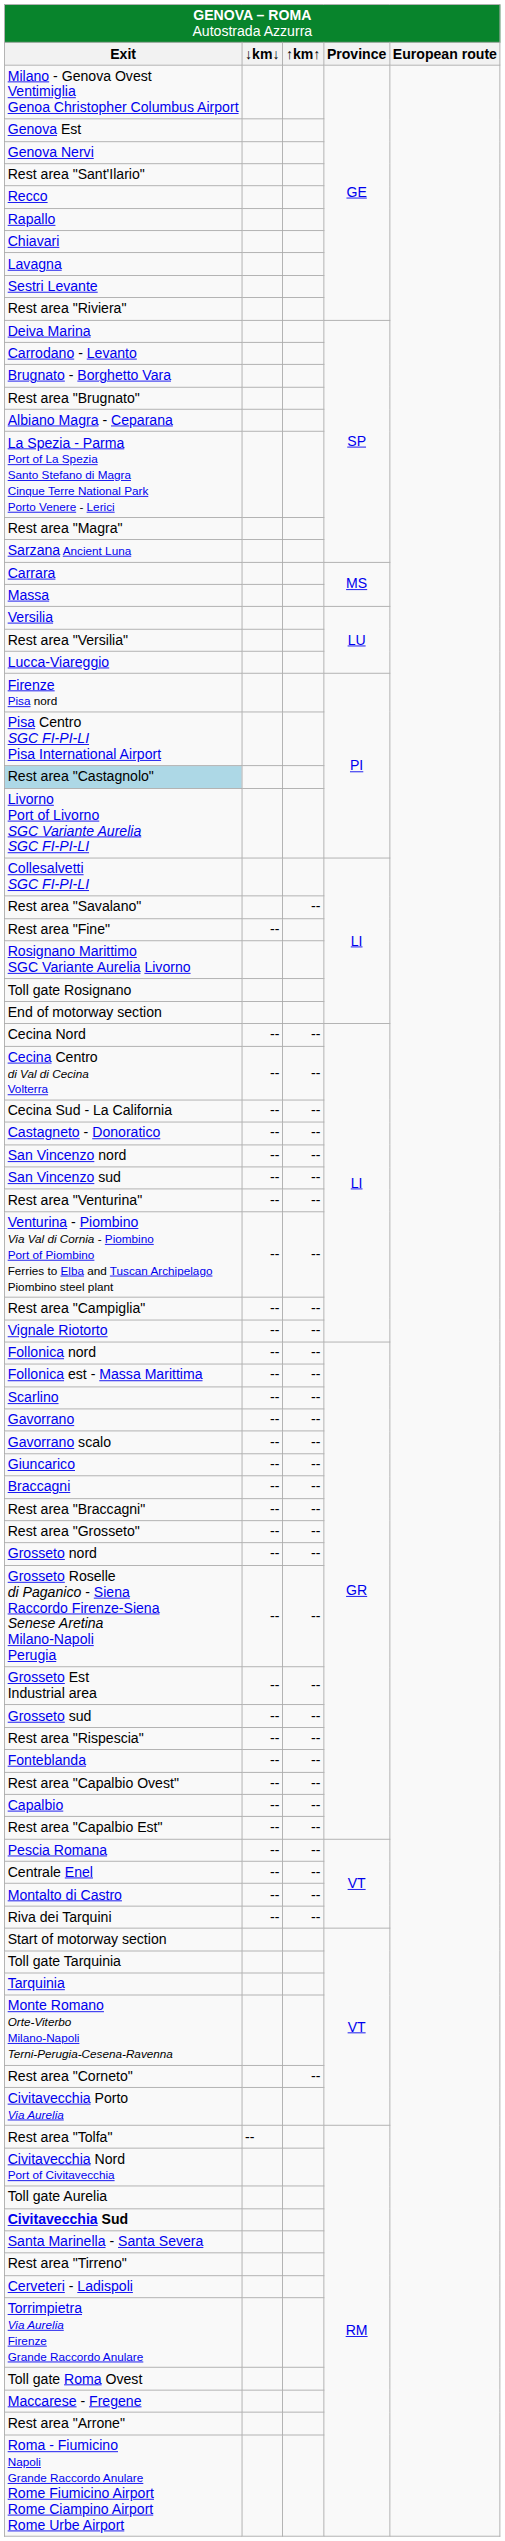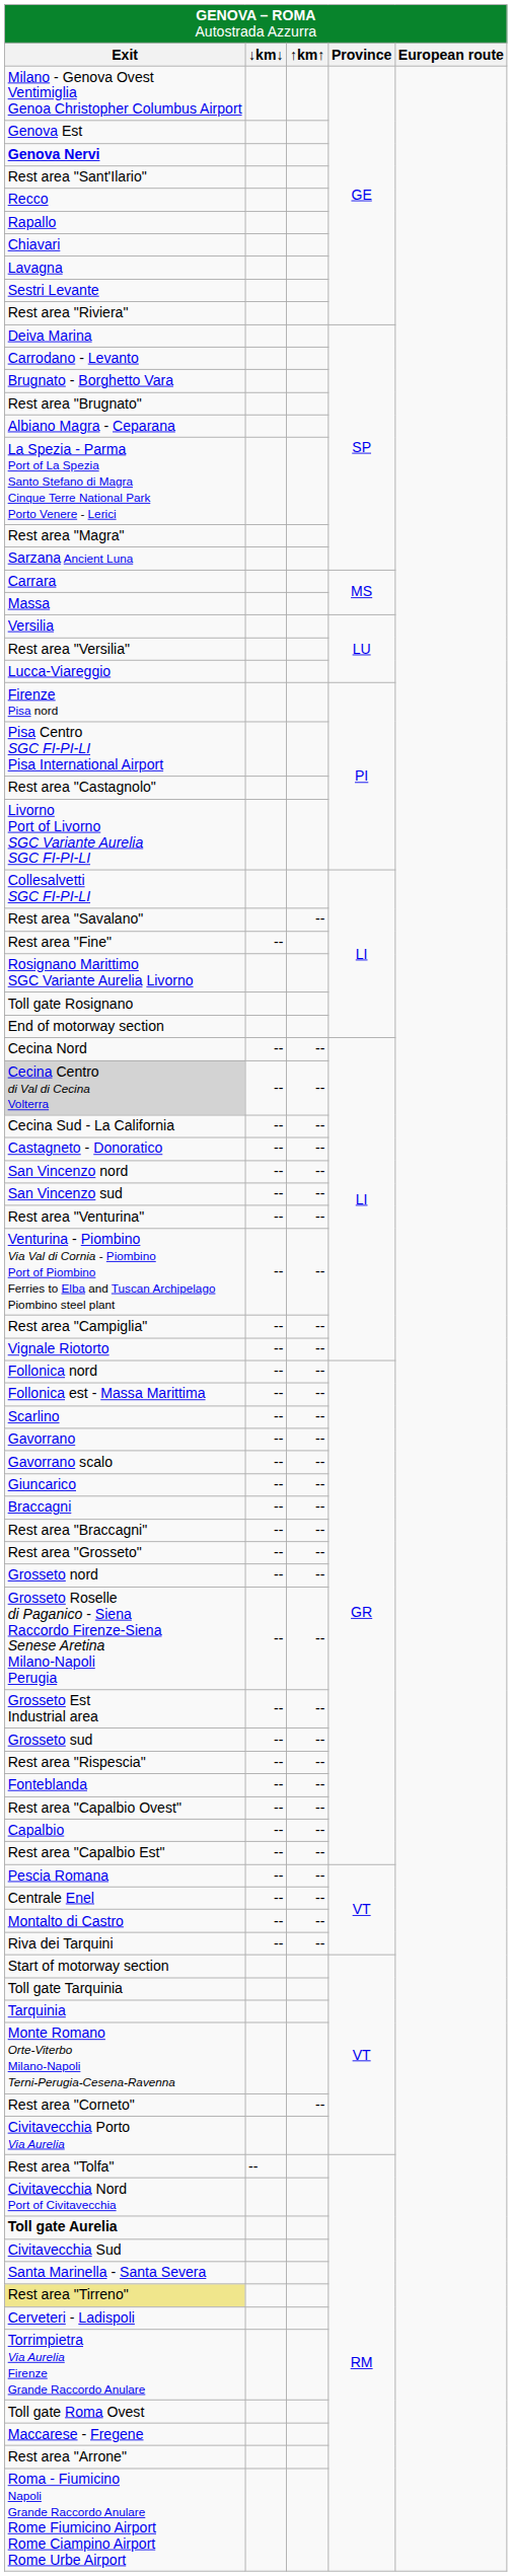Genova Nervi | column 1: normal -> bold
Rest area "Castagnolo" | column 1: lightblue background -> no background
Cecina Centro di Val di Cecina Volterra | column 1: no background -> lightgrey background
Toll gate Aurelia | column 1: normal -> bold
Civitavecchia Sud | column 1: bold -> normal
Rest area "Tirreno" | column 1: no background -> khaki background
